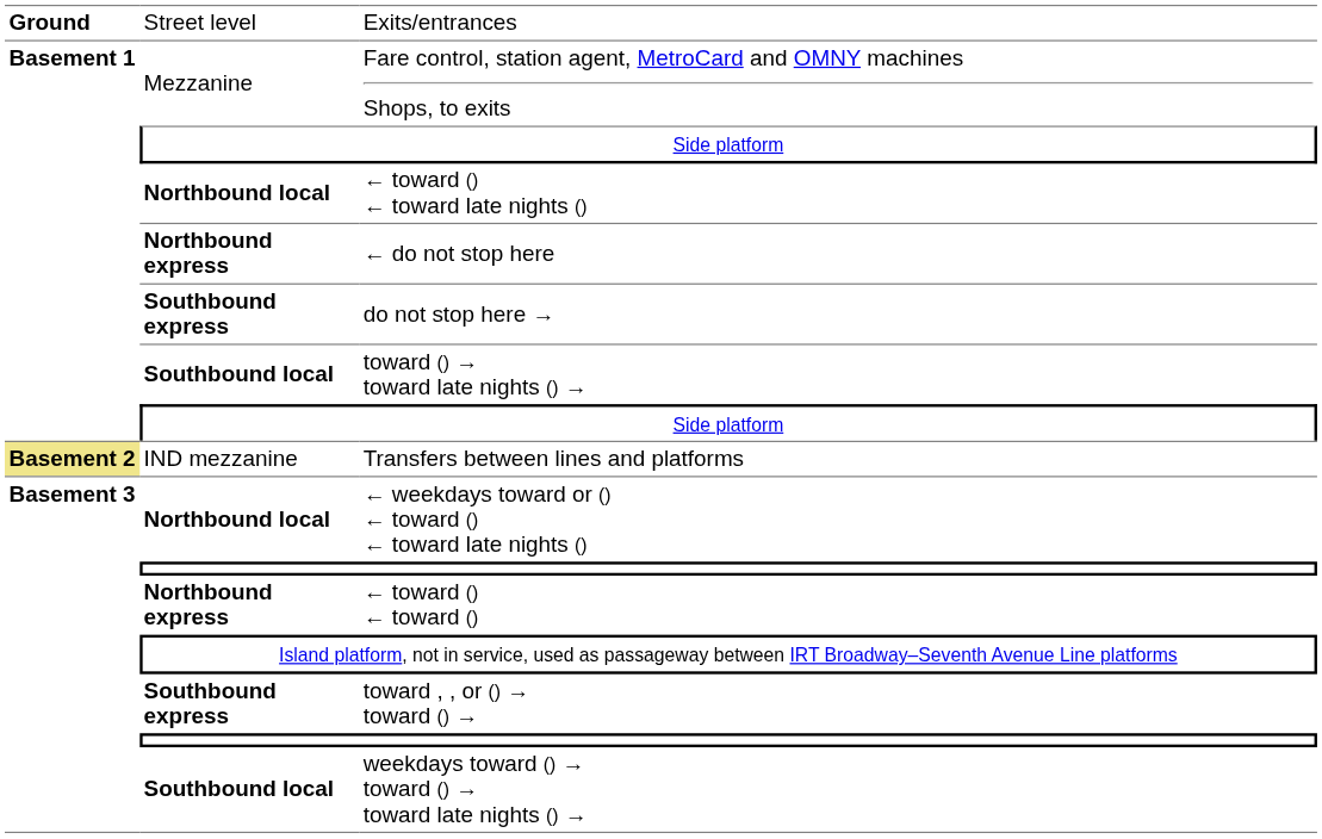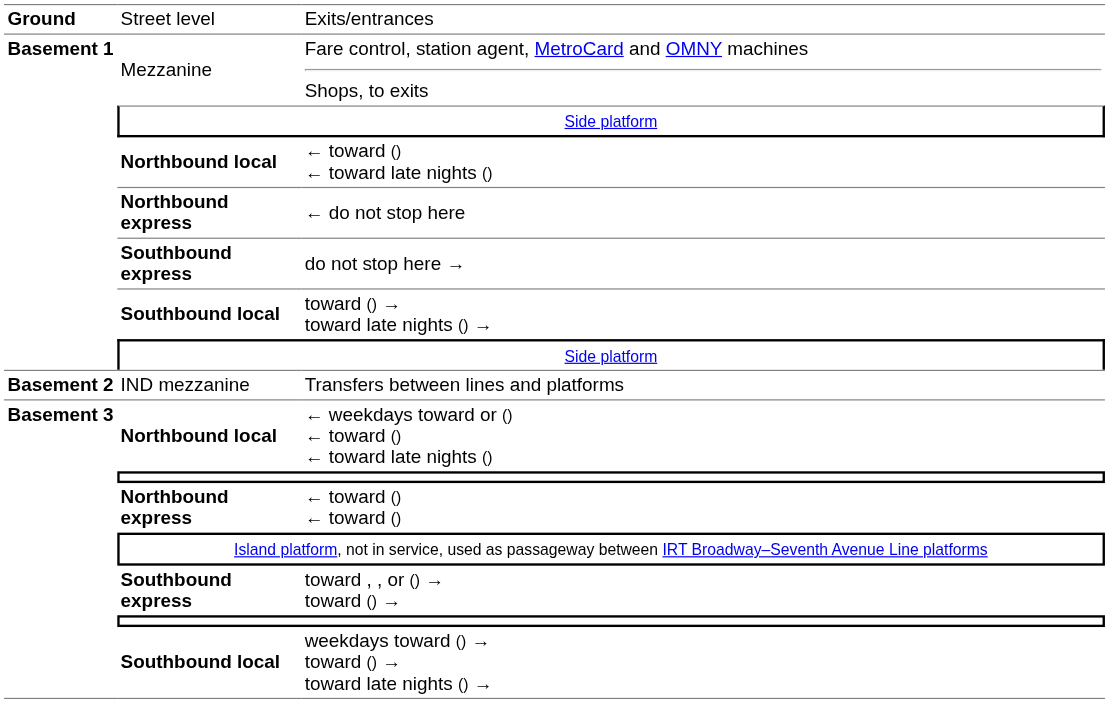Transfers between lines and platforms | column 1: khaki background -> no background
